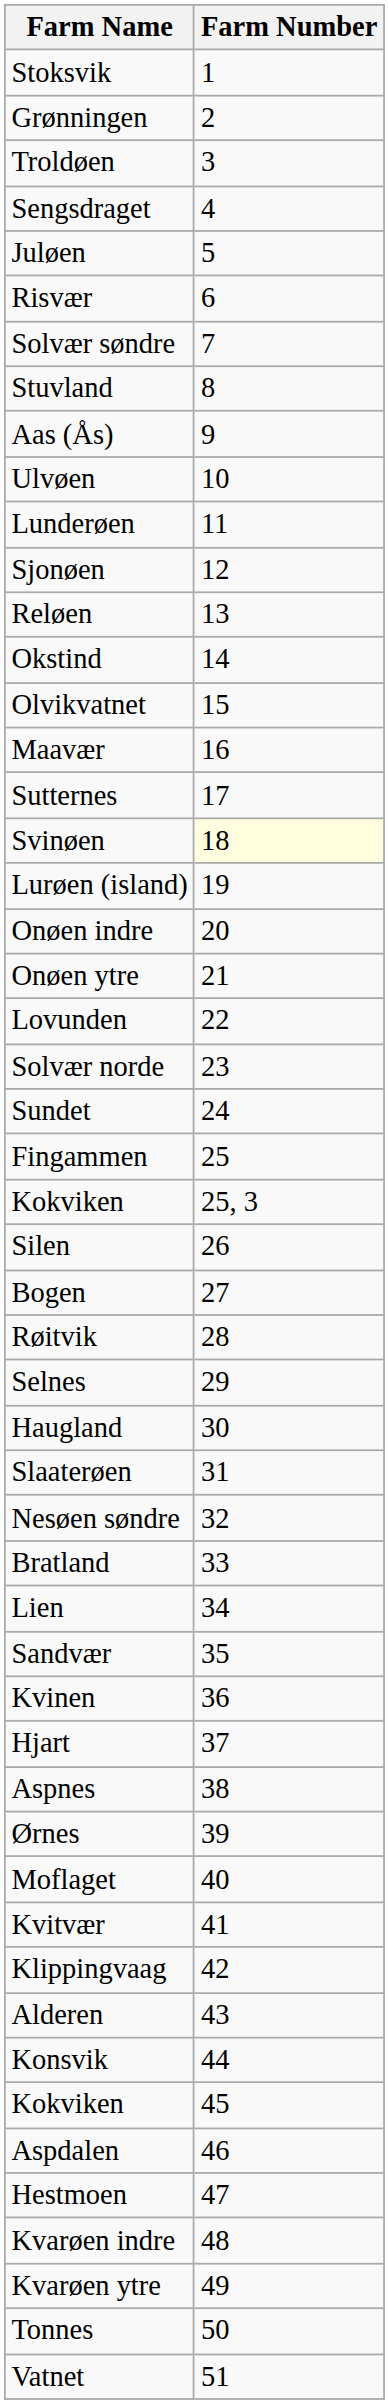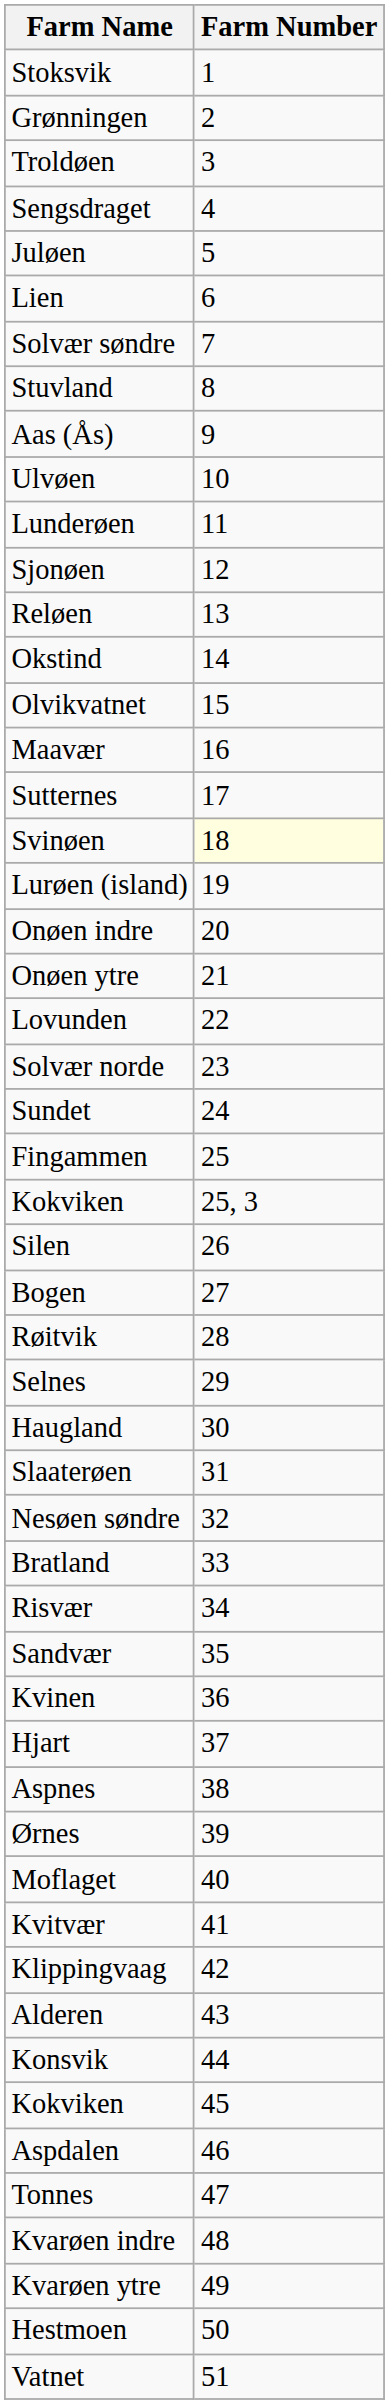row 7 | Farm Name: Risvær -> Lien
row 36 | Farm Name: Lien -> Risvær
row 49 | Farm Name: Hestmoen -> Tonnes
row 52 | Farm Name: Tonnes -> Hestmoen
